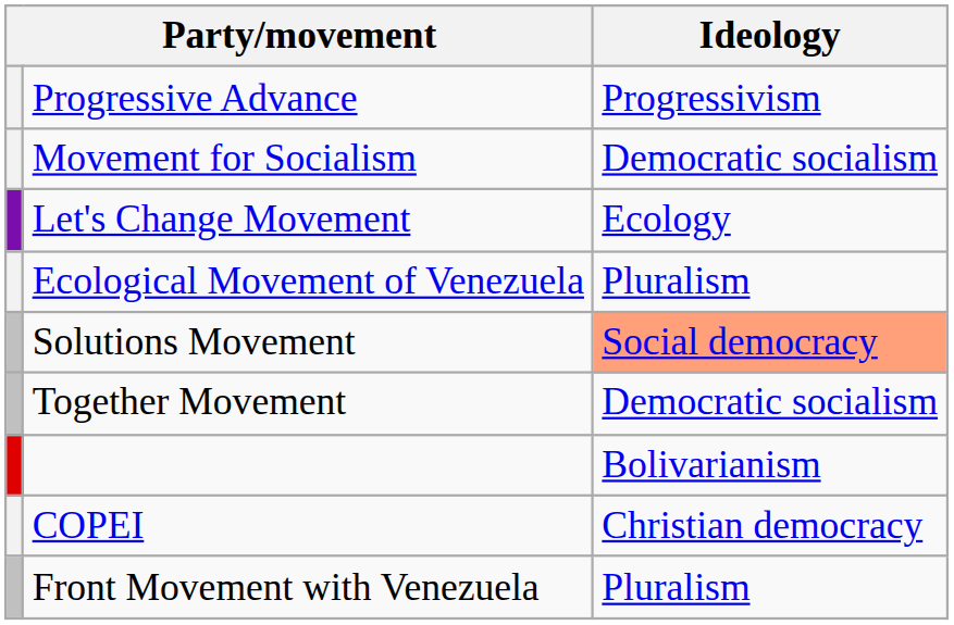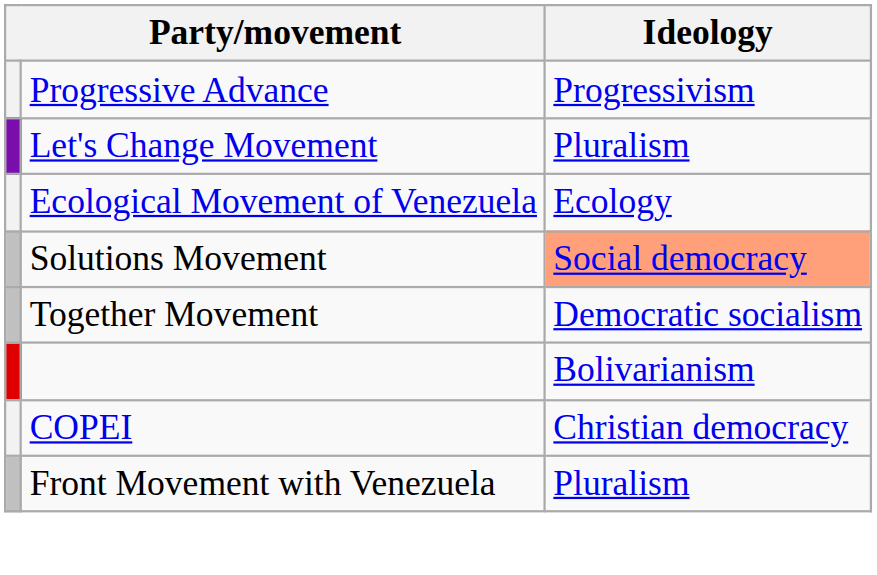- row: Movement for Socialism | Democratic socialism
Let's Change Movement | Ideology: Ecology -> Pluralism
Ecological Movement of Venezuela | Ideology: Pluralism -> Ecology
